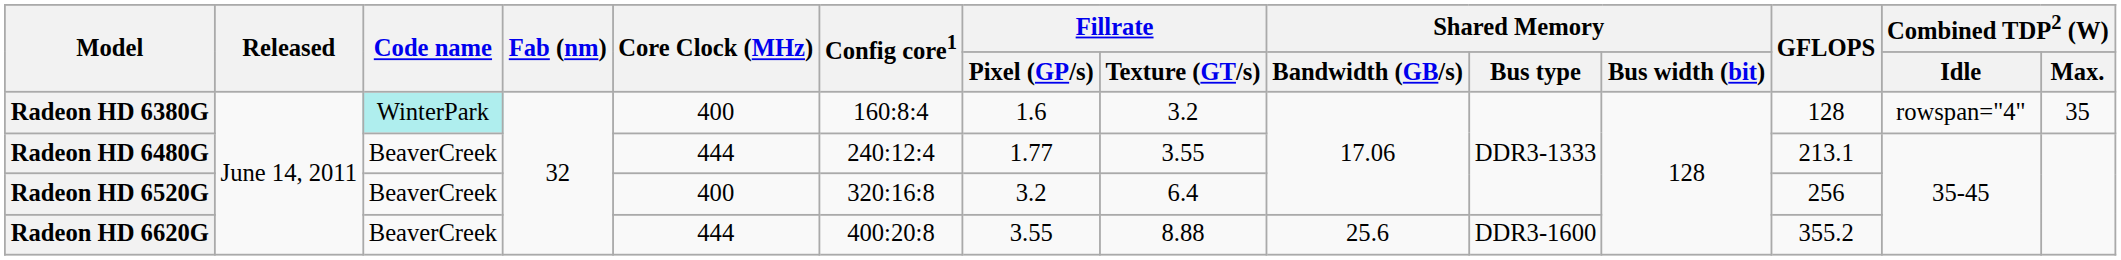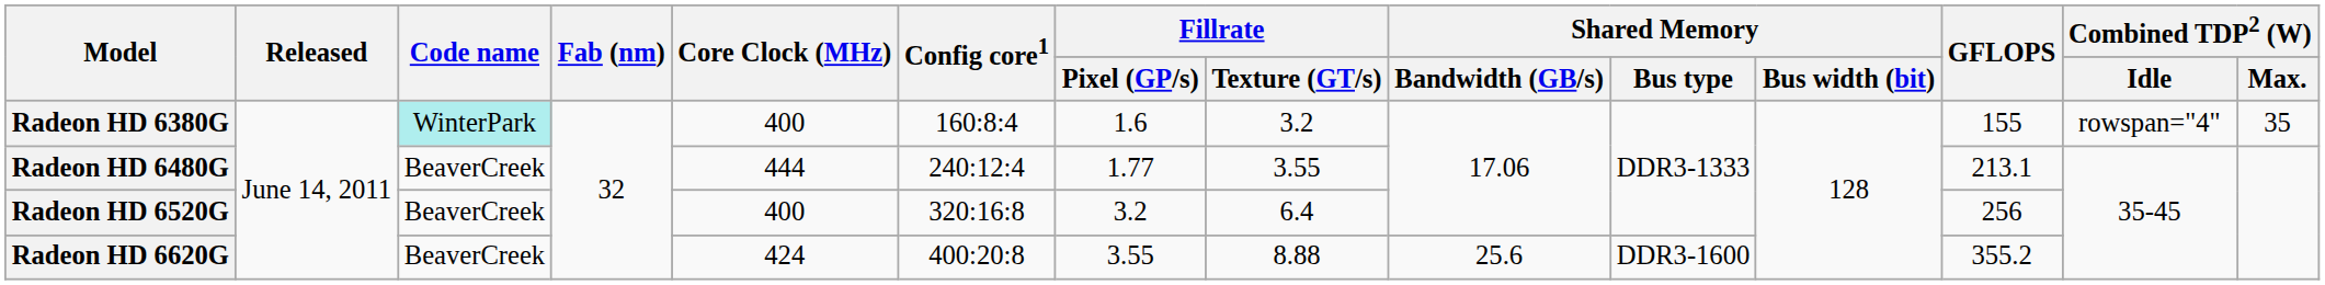Radeon HD 6380G | GFLOPS: 128 -> 155
Radeon HD 6620G | Core Clock (MHz): 444 -> 424
